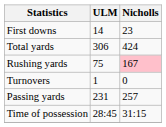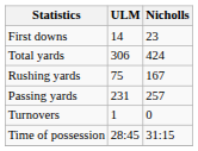Rushing yards | Nicholls: pink background -> no background
rows swapped: Passing yards <-> Turnovers
